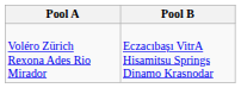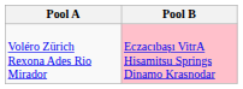Voléro Zürich Rexona Ades Rio Mirador | Pool B: no background -> pink background
